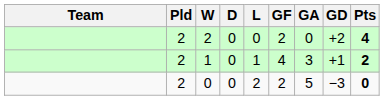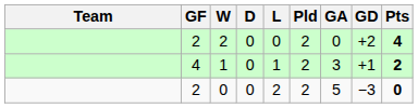columns swapped: Pld <-> GF
